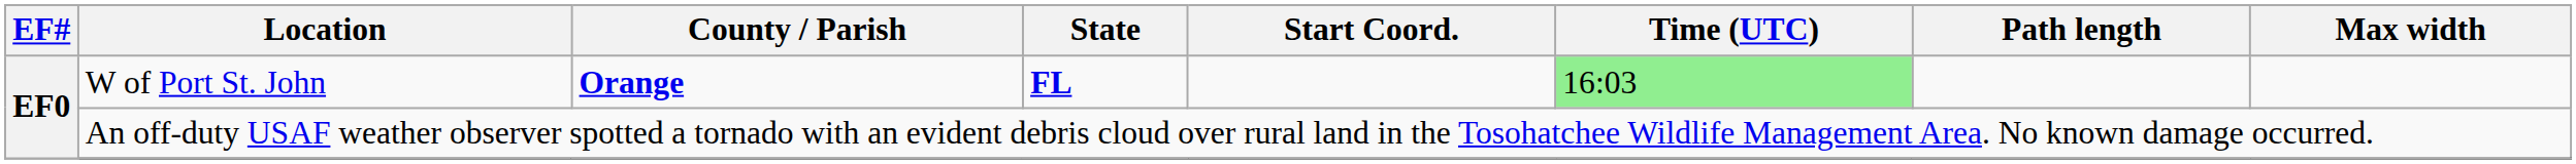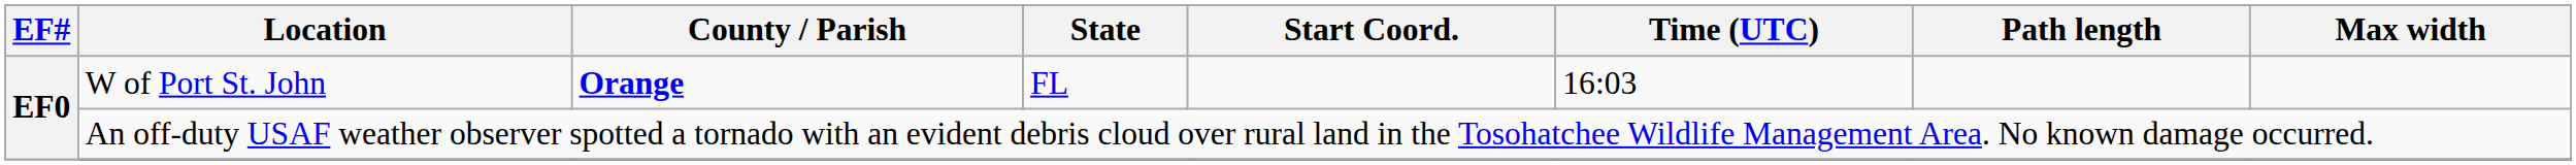W of Port St. John | State: bold -> normal
W of Port St. John | Time (UTC): lightgreen background -> no background
